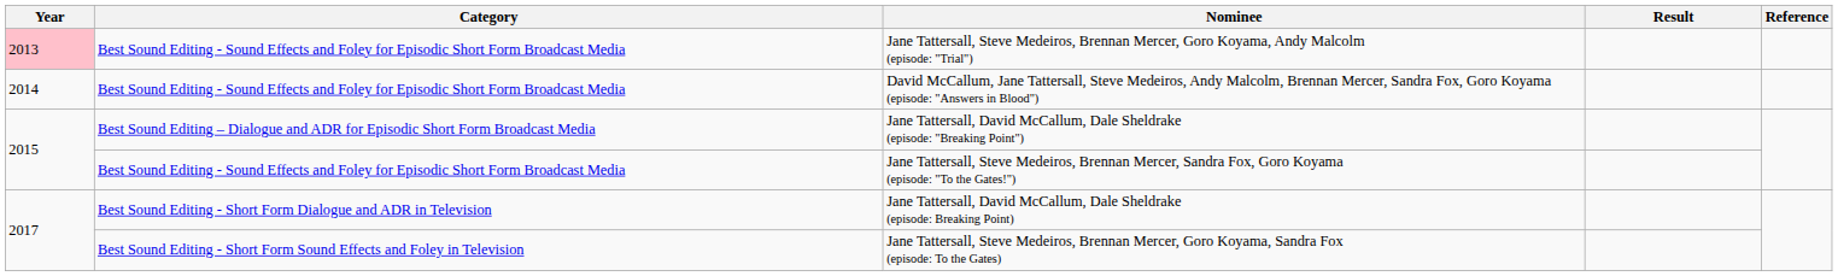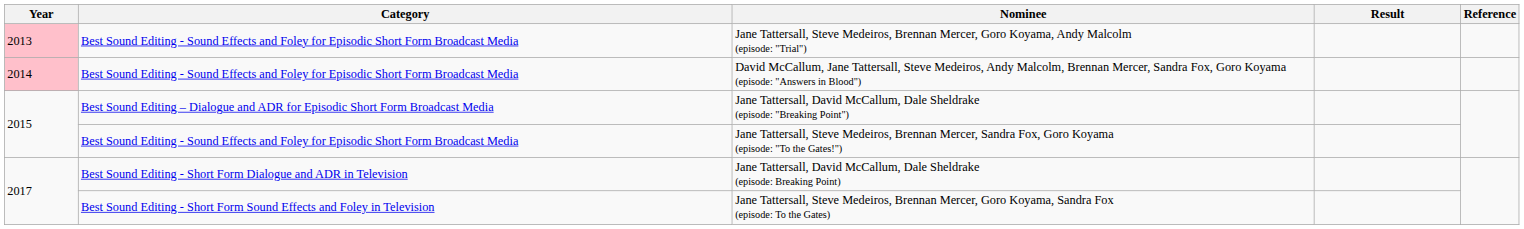row 3 | Year: no background -> pink background
